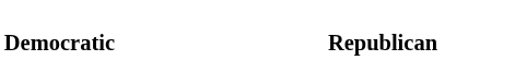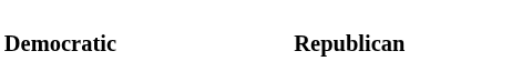columns swapped: 5 <-> 117
